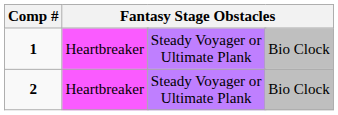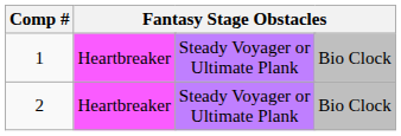1 | Comp #: bold -> normal
2 | Comp #: bold -> normal
